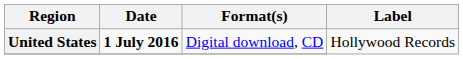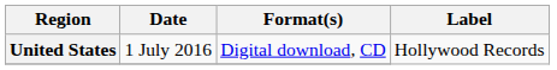United States | Date: bold -> normal
